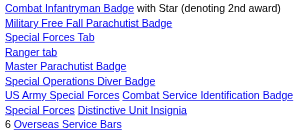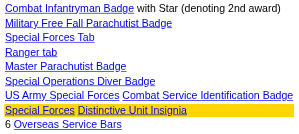row 8 | column 1: no background -> gold background
